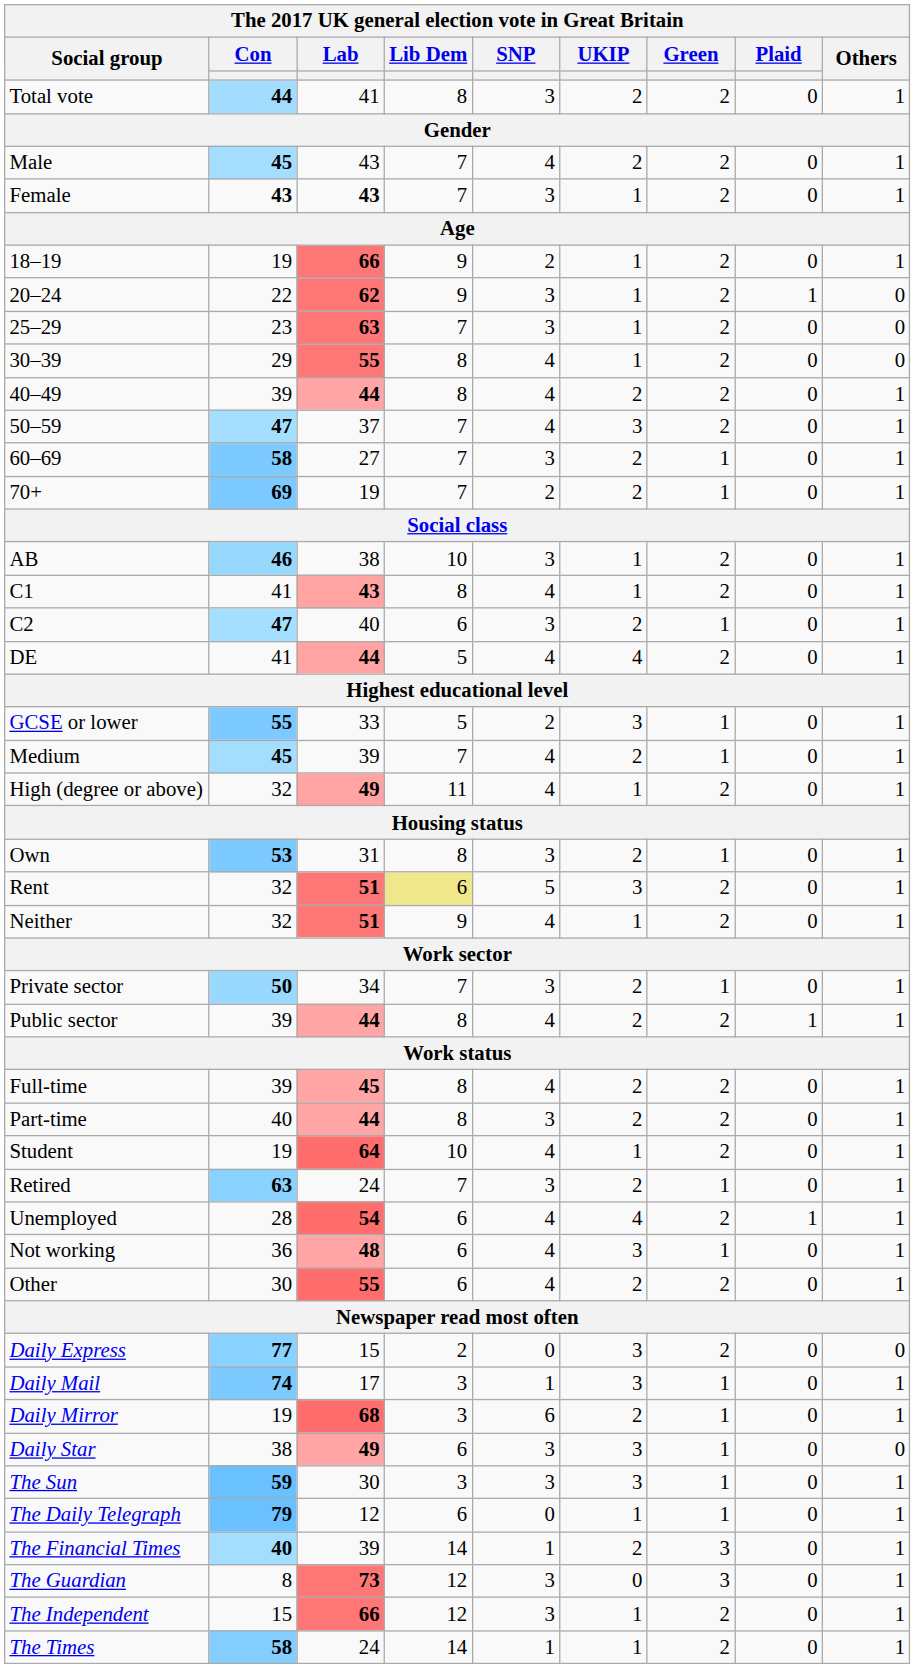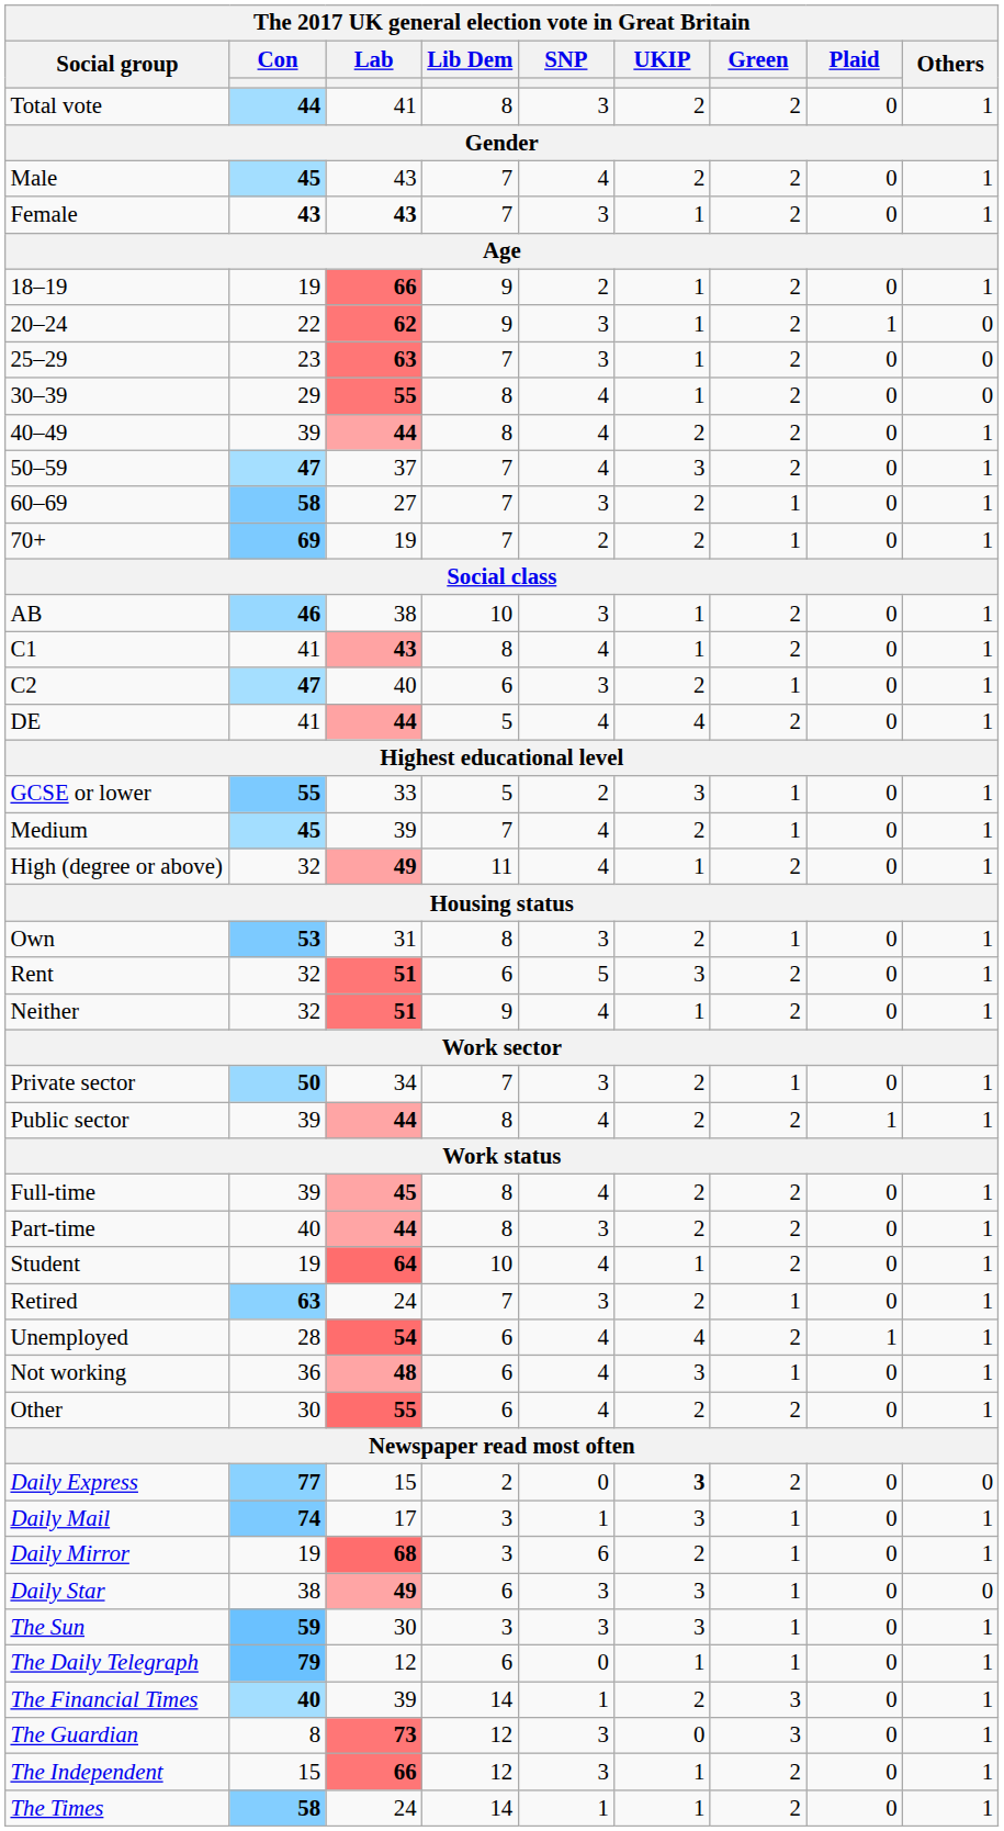Rent | Lib Dem: khaki background -> no background
Daily Express | UKIP: normal -> bold
